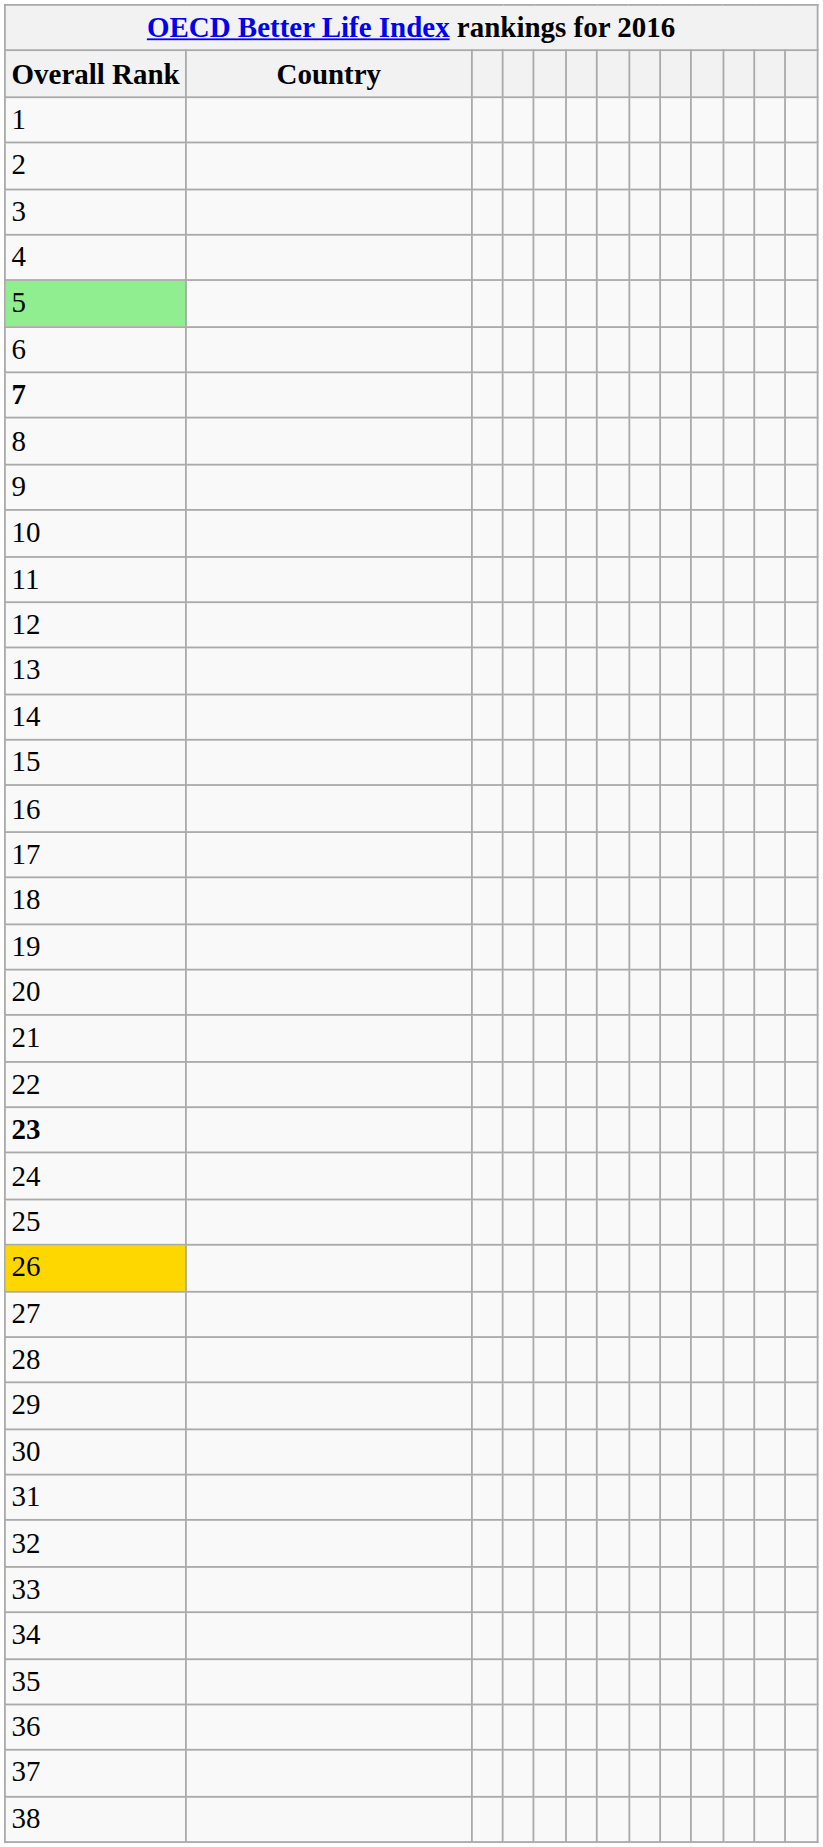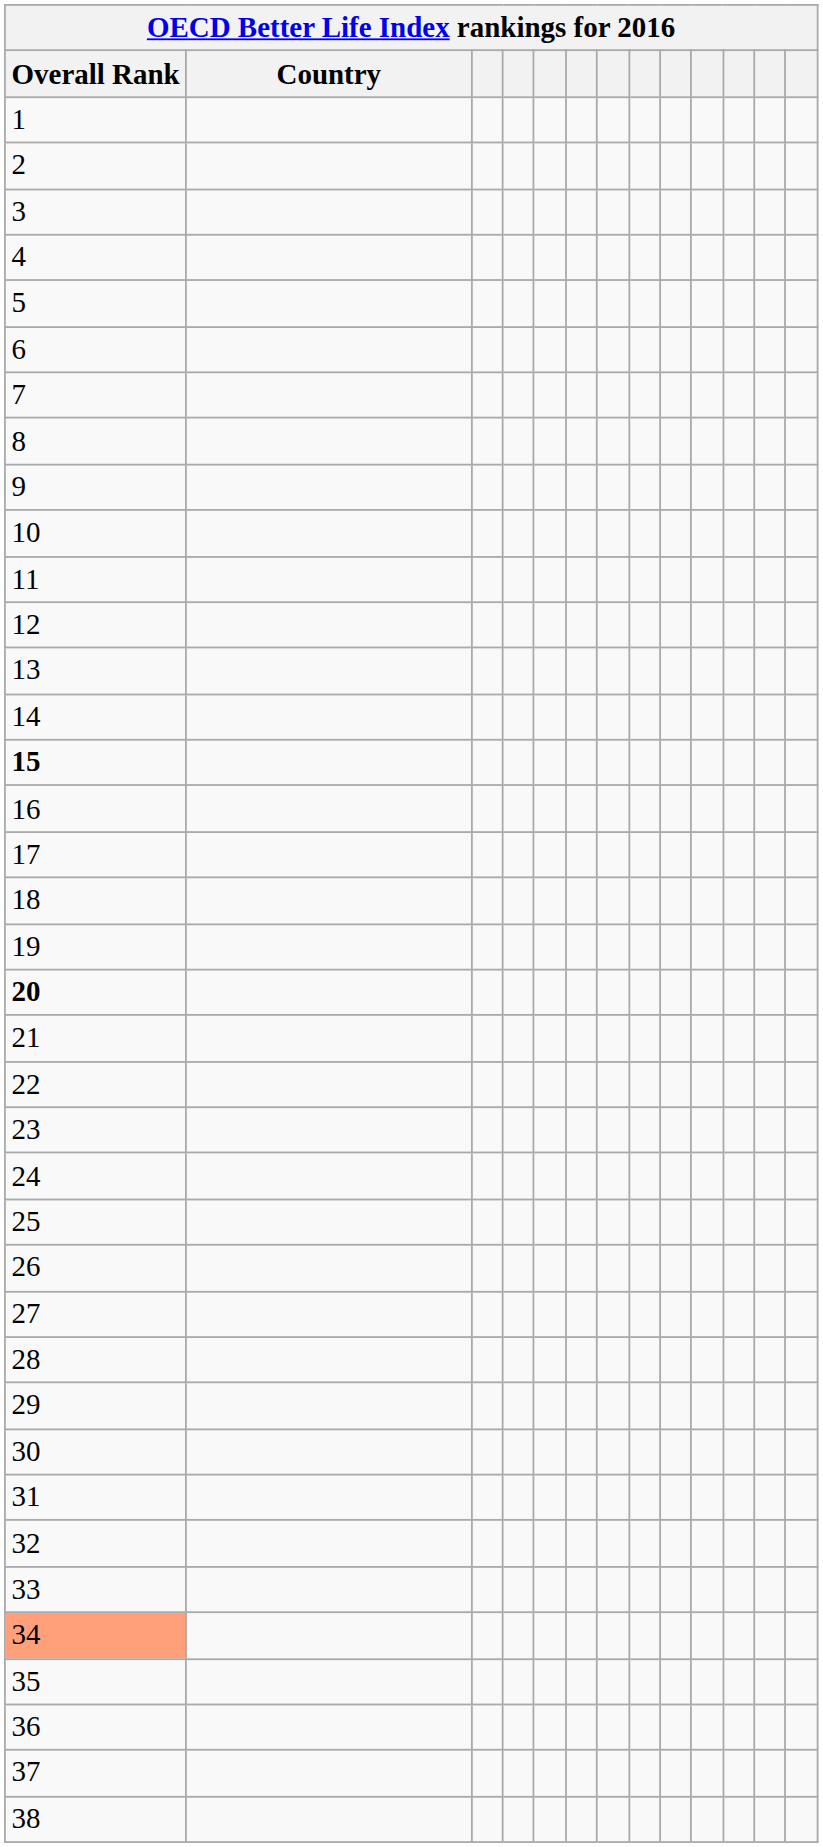5 | Overall Rank: lightgreen background -> no background
7 | Overall Rank: bold -> normal
15 | Overall Rank: normal -> bold
20 | Overall Rank: normal -> bold
23 | Overall Rank: bold -> normal
26 | Overall Rank: gold background -> no background
34 | Overall Rank: no background -> lightsalmon background
